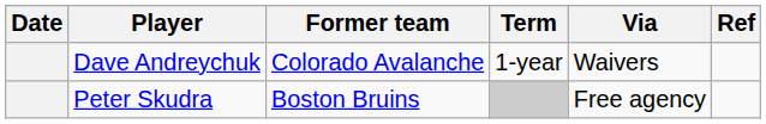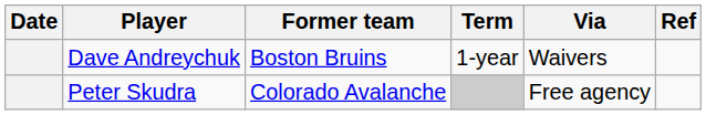Dave Andreychuk | Former team: Colorado Avalanche -> Boston Bruins
Peter Skudra | Former team: Boston Bruins -> Colorado Avalanche
